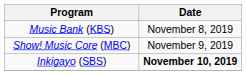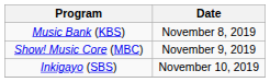Inkigayo (SBS) | Date: bold -> normal
